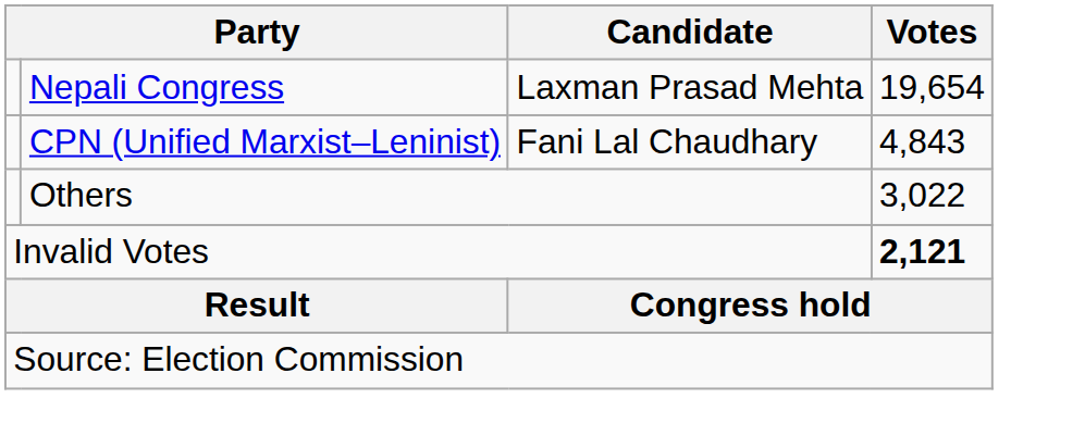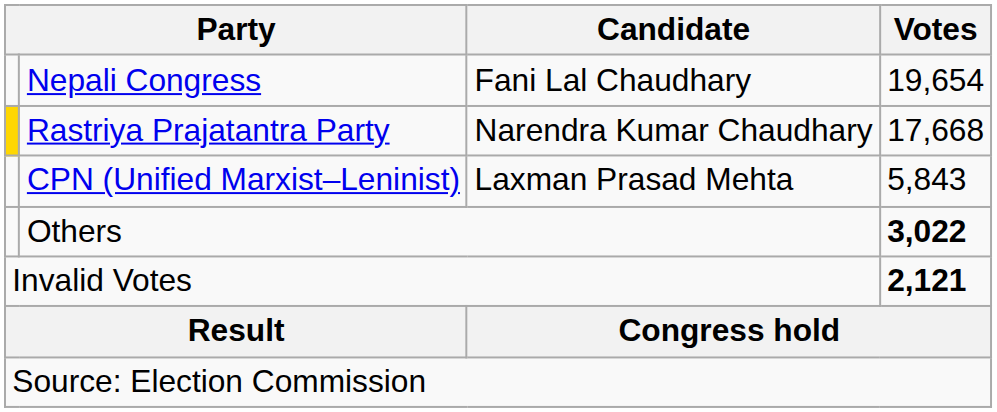Nepali Congress | Candidate: Laxman Prasad Mehta -> Fani Lal Chaudhary
+ row: Rastriya Prajatantra Party | Narendra Kumar Chaudhary | 17,668
CPN (Unified Marxist–Leninist) | Candidate: Fani Lal Chaudhary -> Laxman Prasad Mehta
CPN (Unified Marxist–Leninist) | Votes: 4,843 -> 5,843
Others | Votes: normal -> bold
